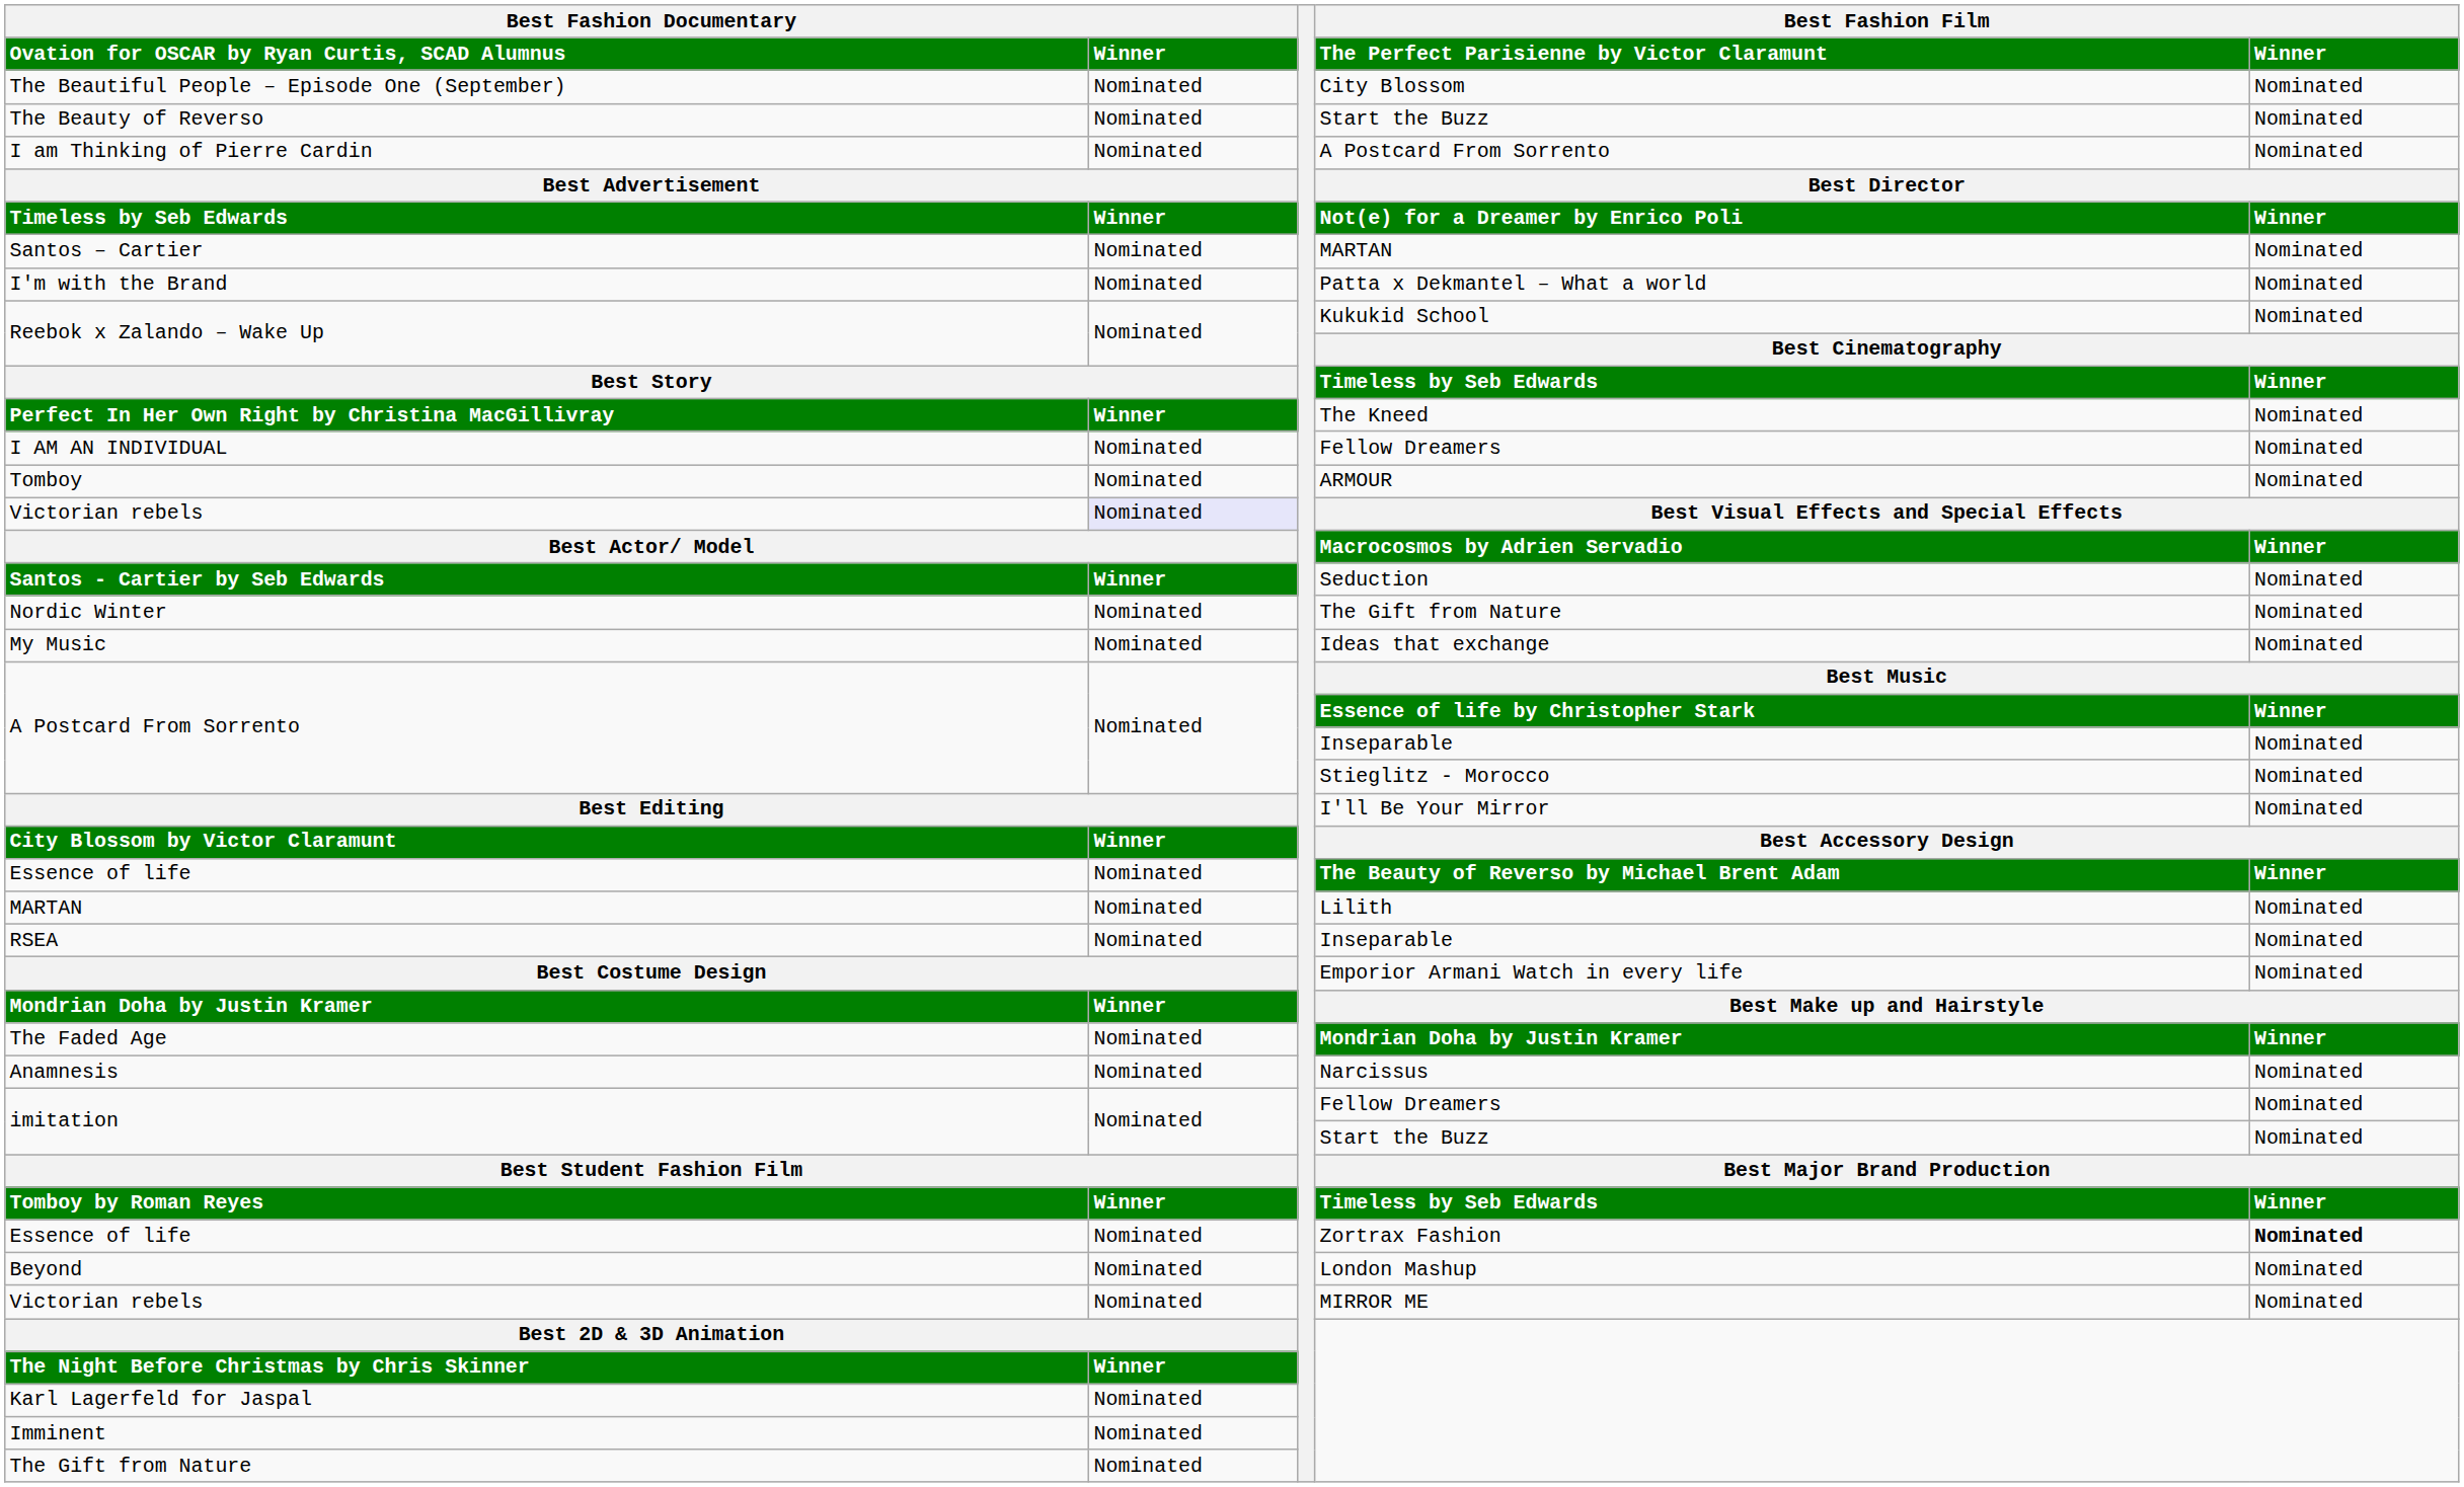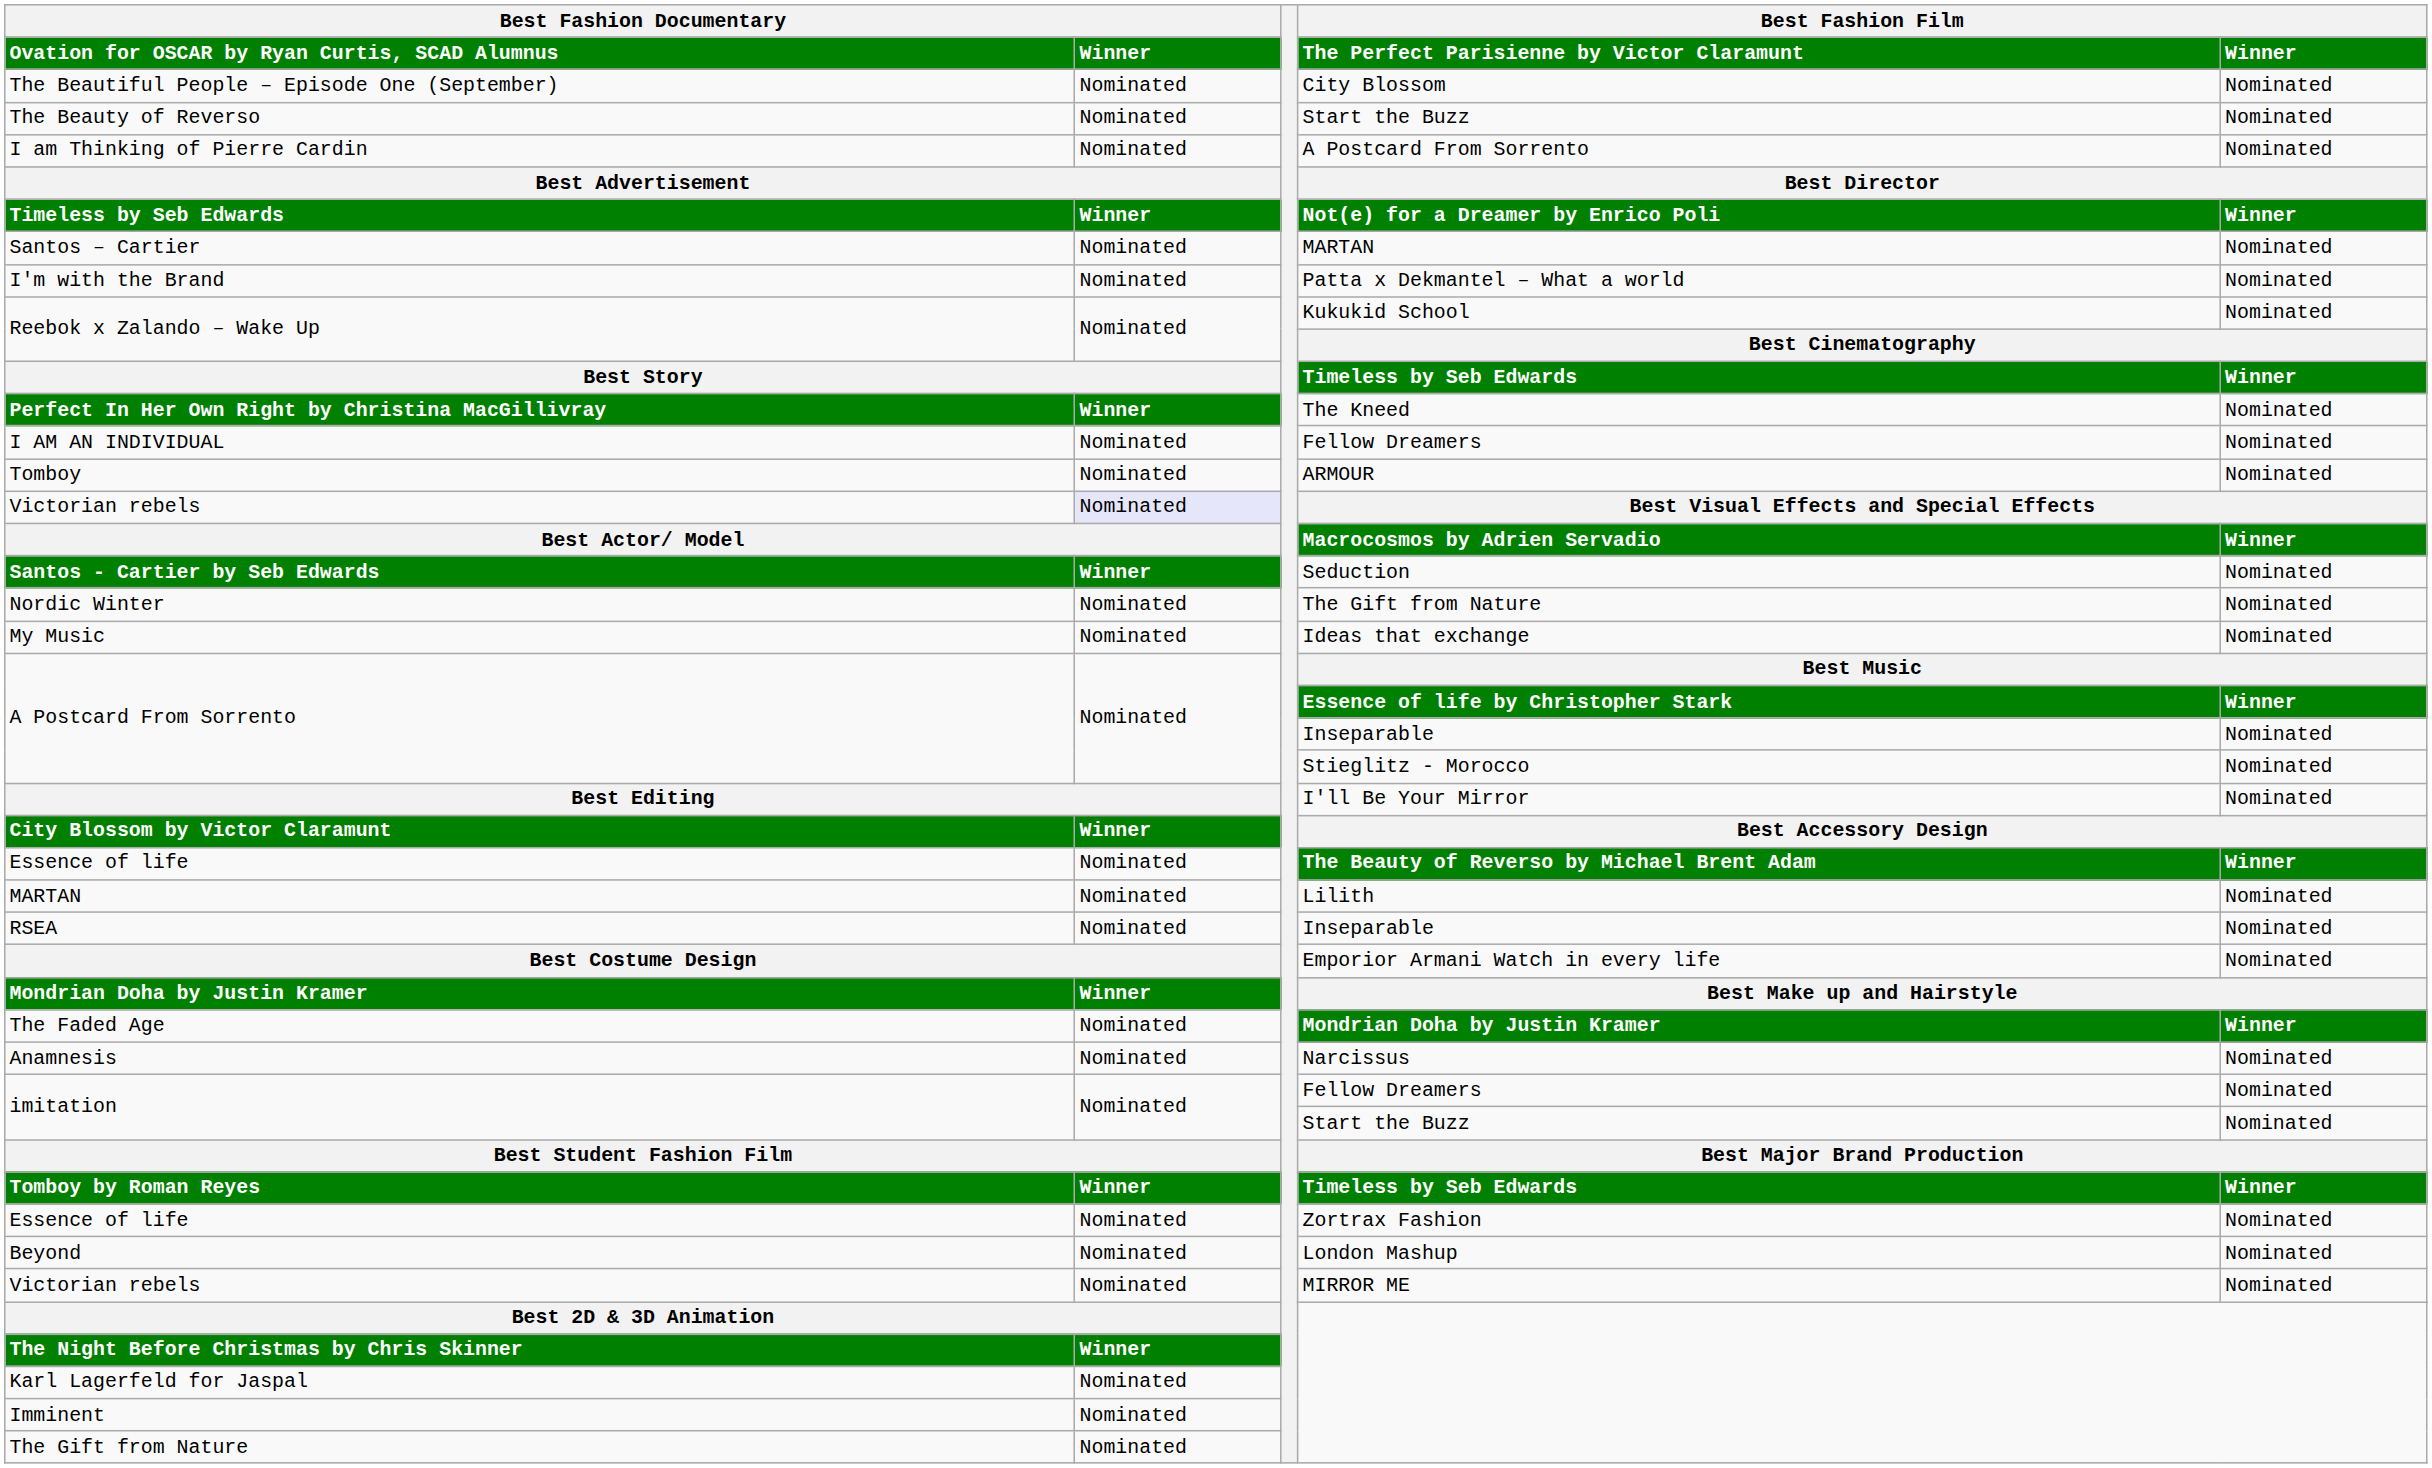Essence of life / Zortrax Fashion | column 5: bold -> normal
